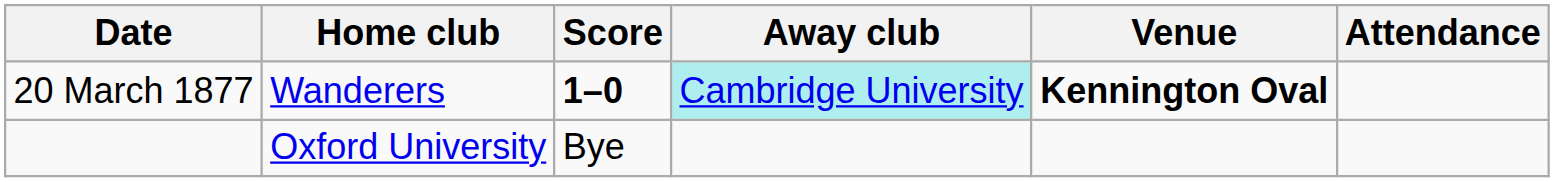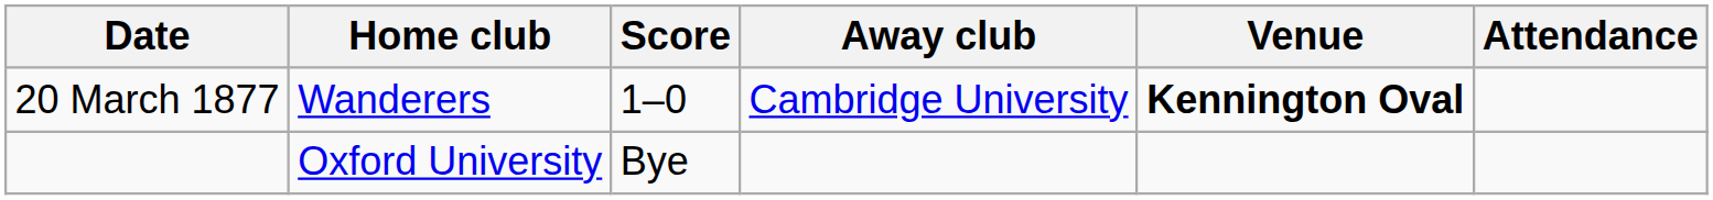20 March 1877 | Score: bold -> normal
20 March 1877 | Away club: paleturquoise background -> no background
